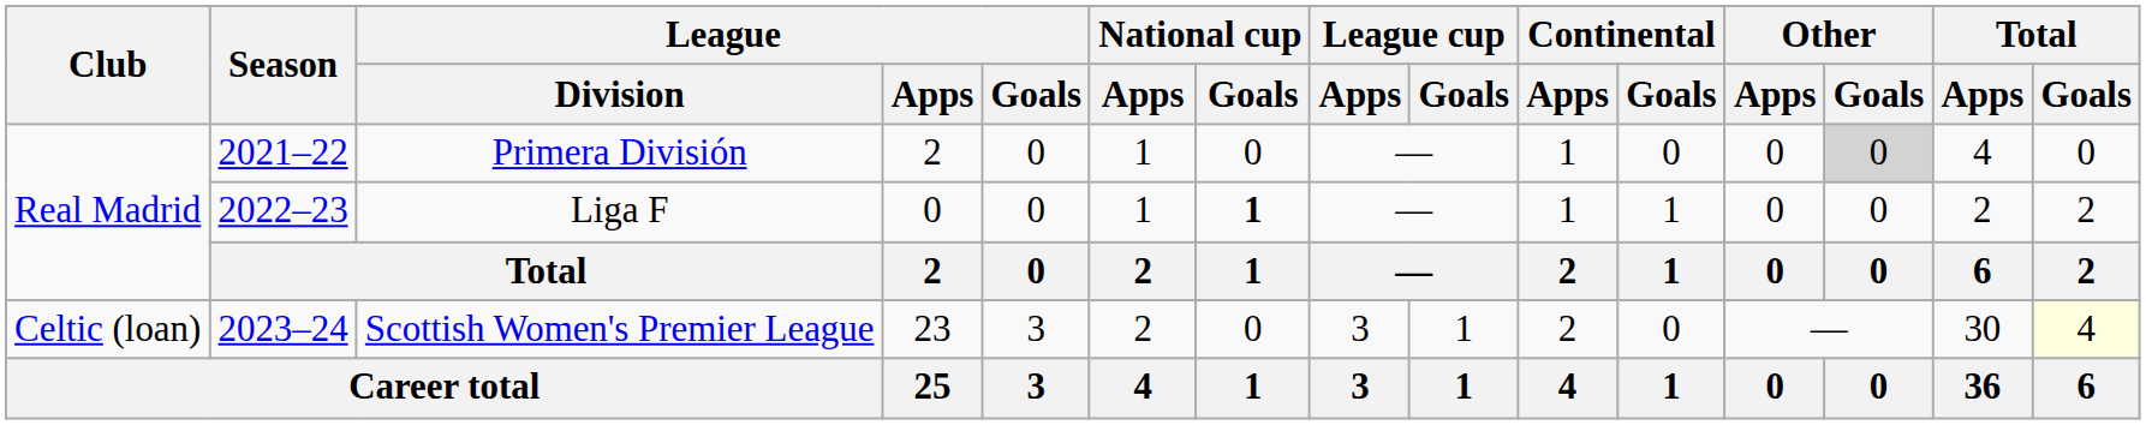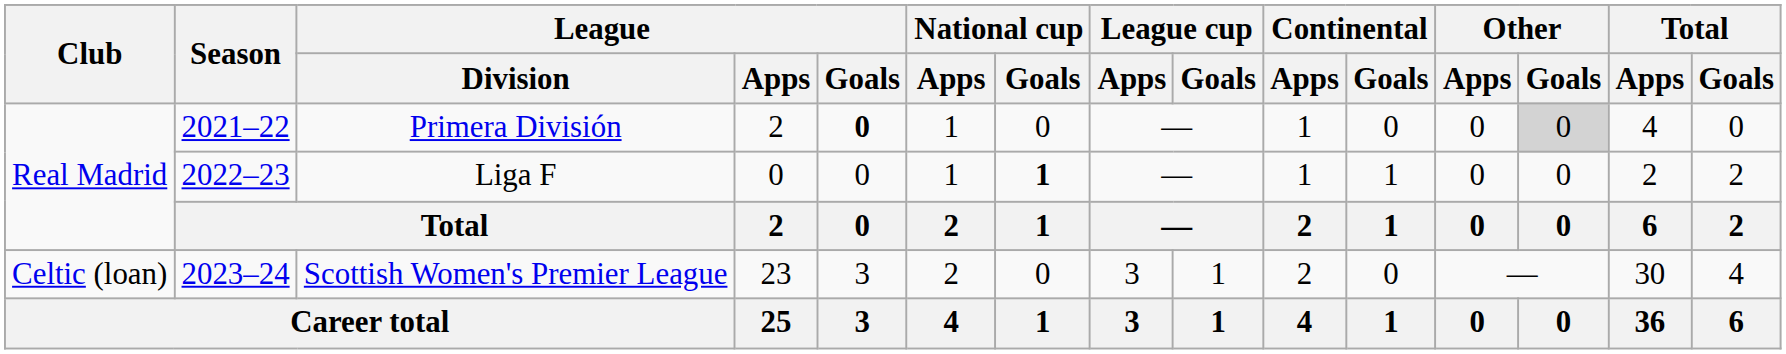Primera División | League / Goals: normal -> bold
Scottish Women's Premier League | Total / Goals: lightyellow background -> no background
